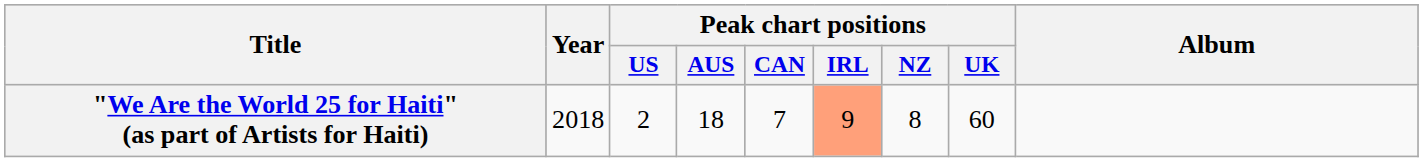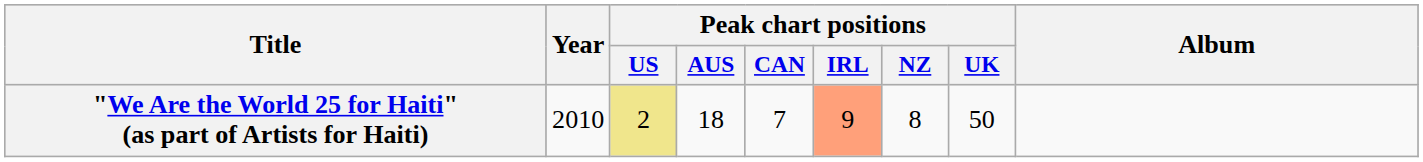row 3 | Year: 2018 -> 2010
row 3 | Peak chart positions / US: no background -> khaki background
row 3 | Peak chart positions / UK: 60 -> 50
